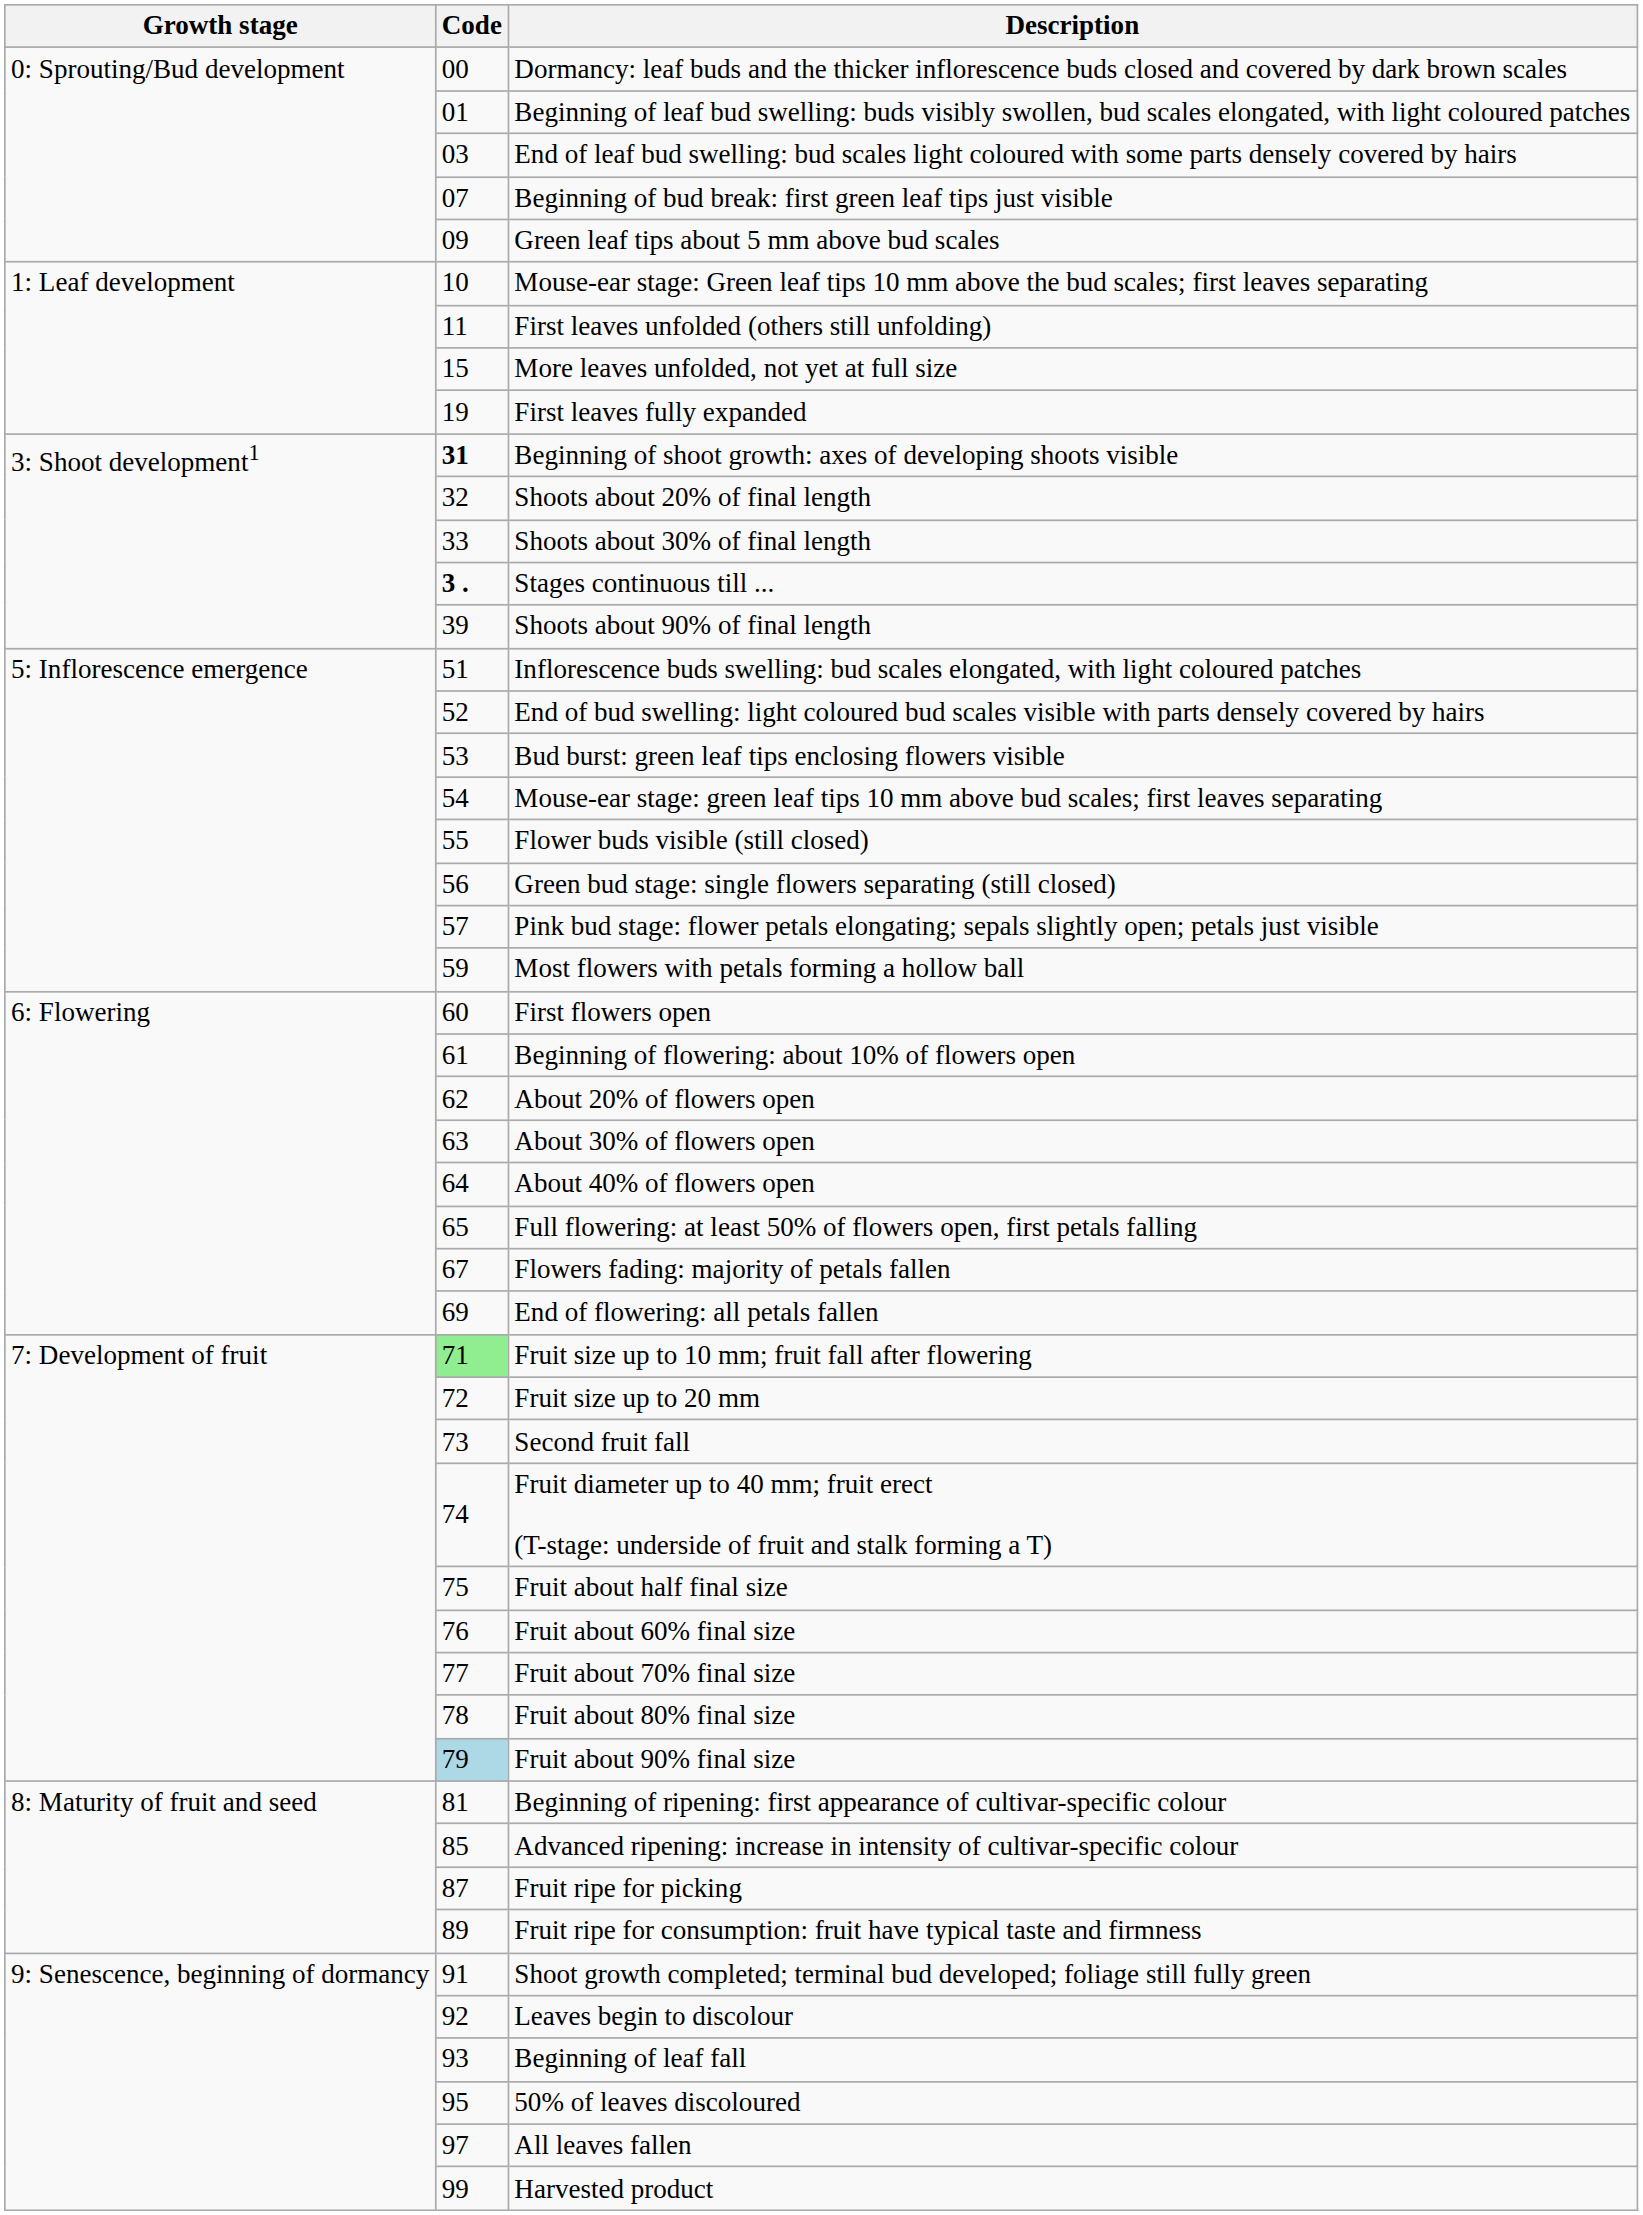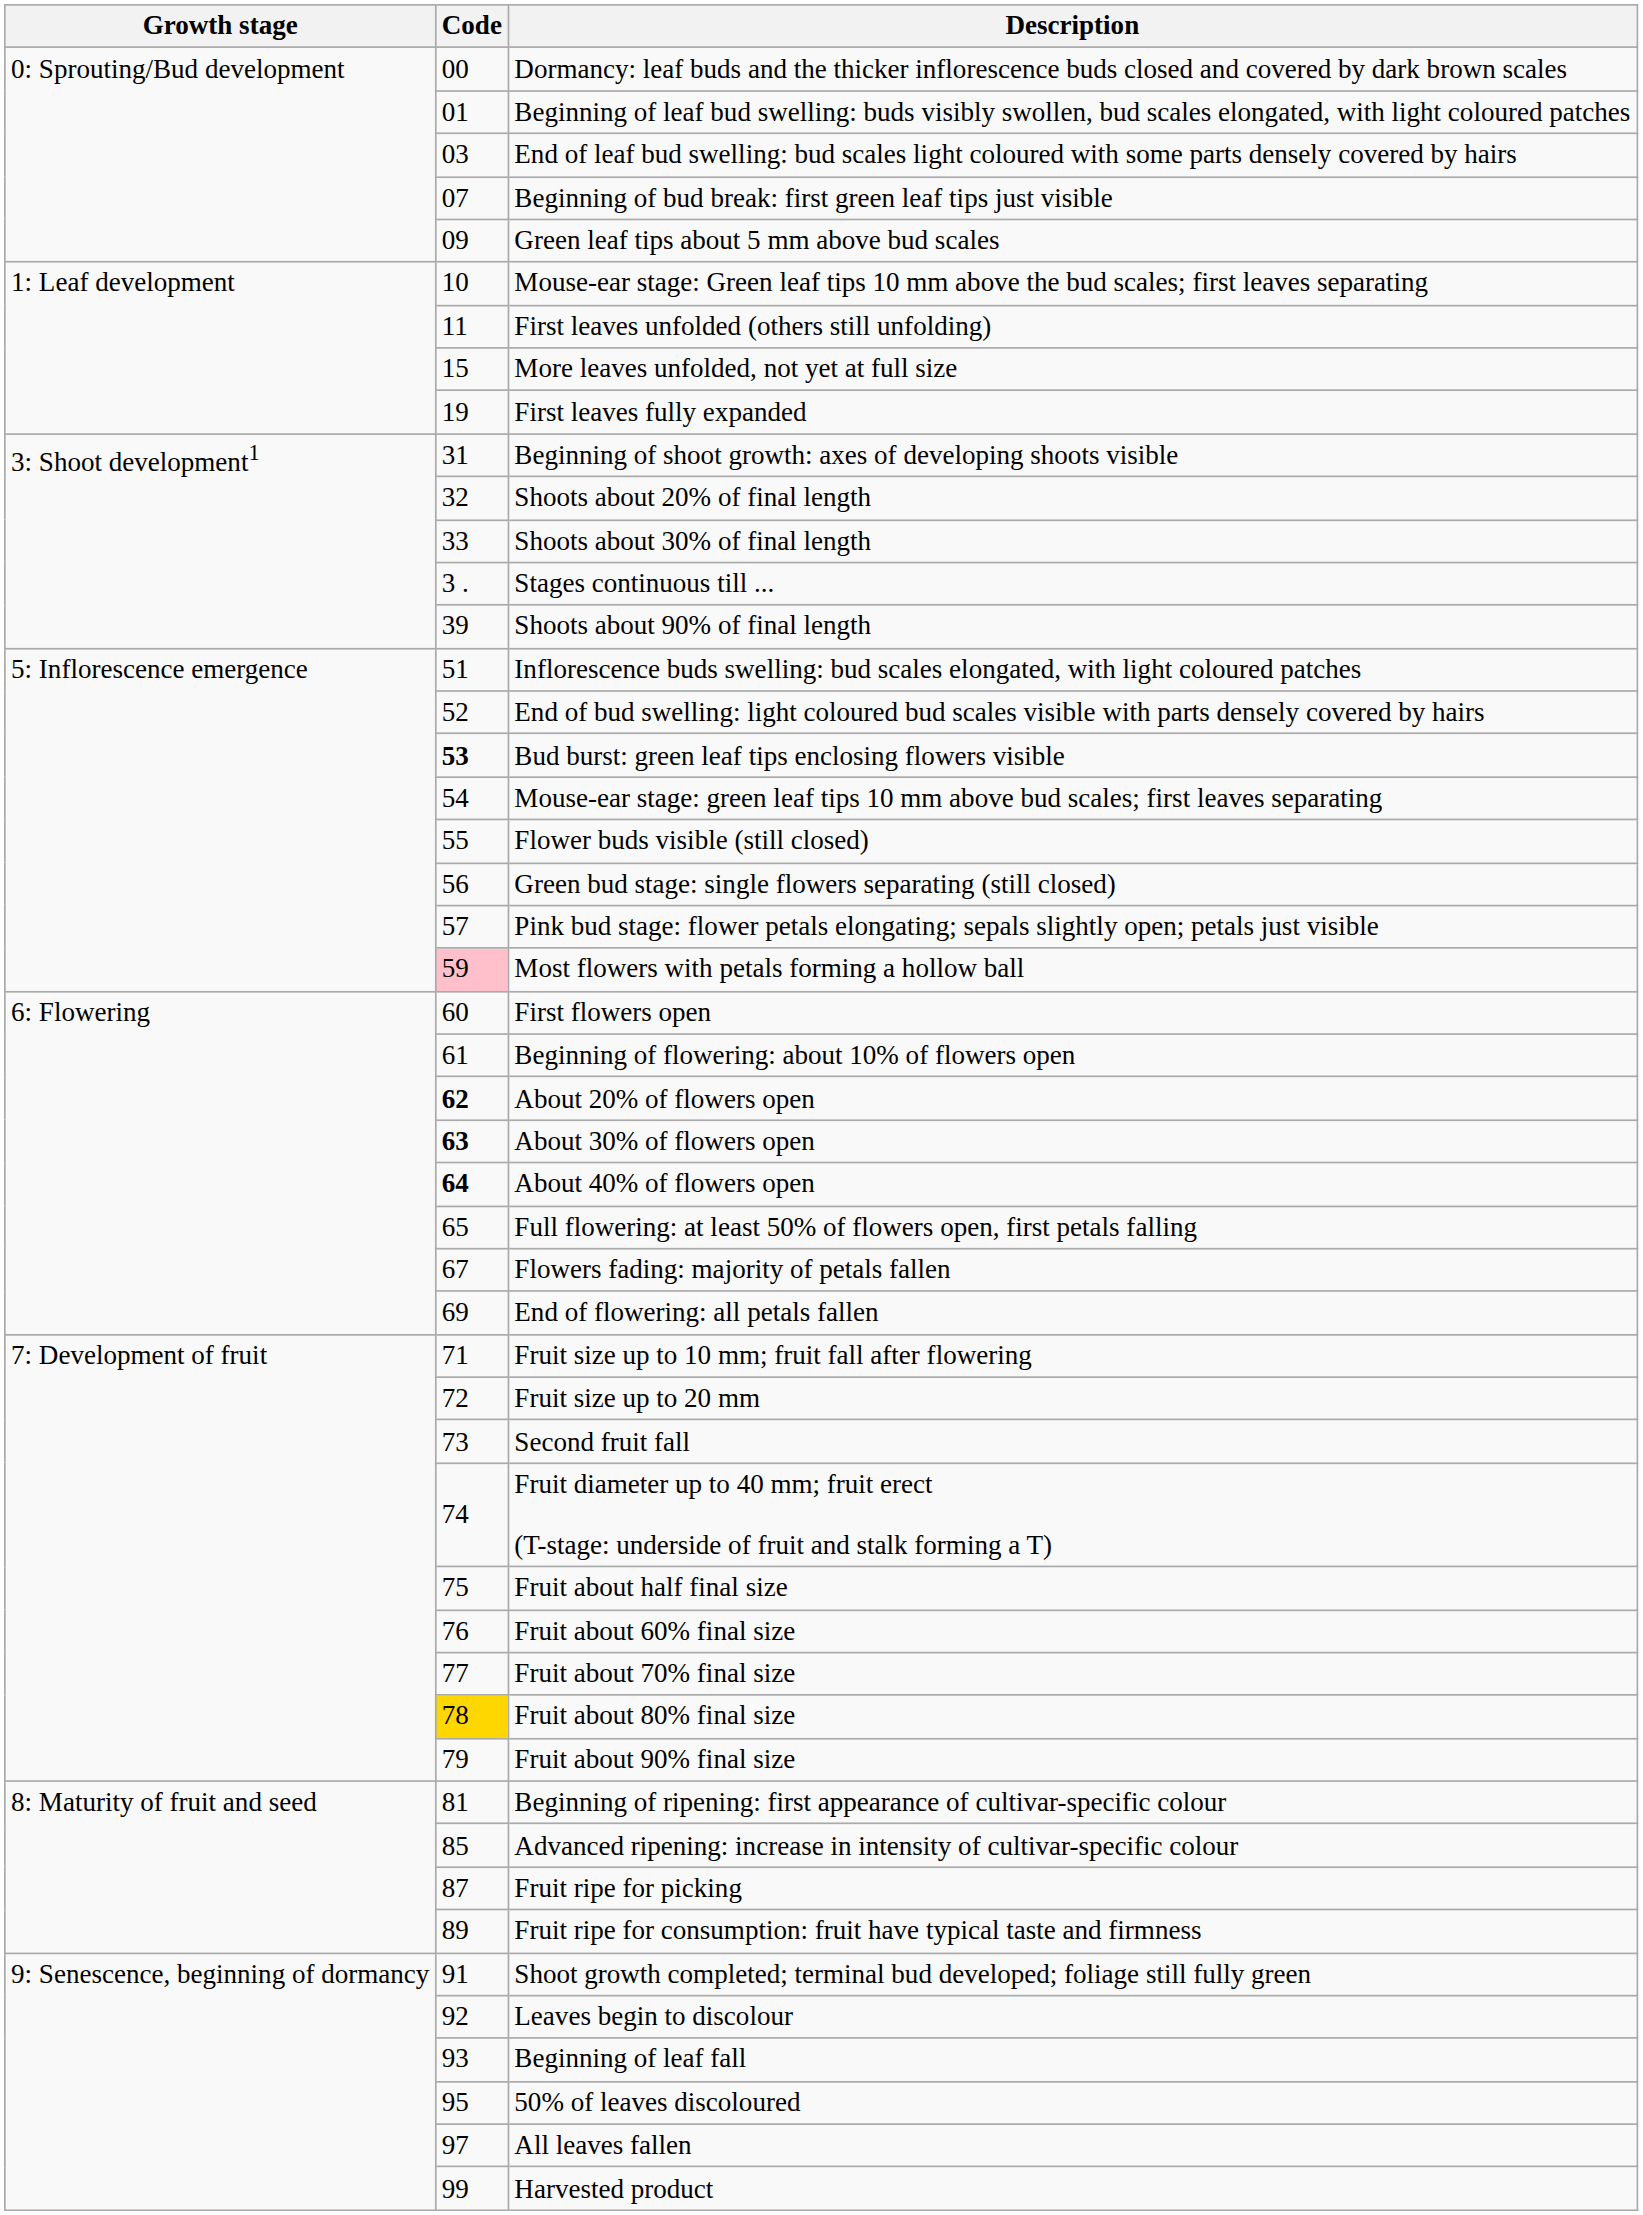Beginning of shoot growth: axes of developing shoots visible | Code: bold -> normal
Stages continuous till ... | Code: bold -> normal
Bud burst: green leaf tips enclosing flowers visible | Code: normal -> bold
Most flowers with petals forming a hollow ball | Code: no background -> pink background
About 20% of flowers open | Code: normal -> bold
About 30% of flowers open | Code: normal -> bold
About 40% of flowers open | Code: normal -> bold
Fruit size up to 10 mm; fruit fall after flowering | Code: lightgreen background -> no background
Fruit about 80% final size | Code: no background -> gold background
Fruit about 90% final size | Code: lightblue background -> no background
